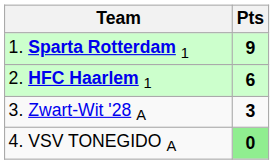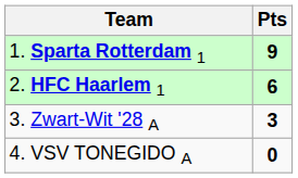4. VSV TONEGIDO A | Pts: lightgreen background -> no background
